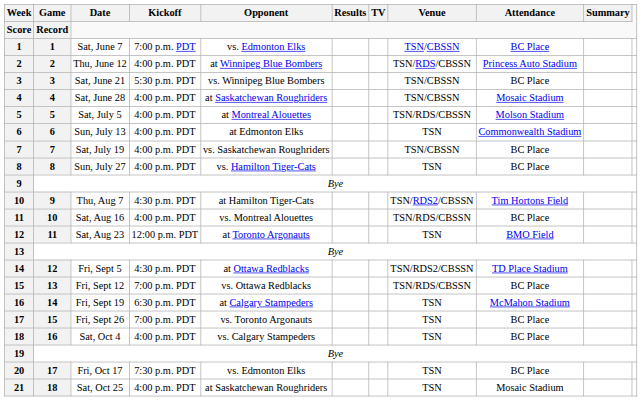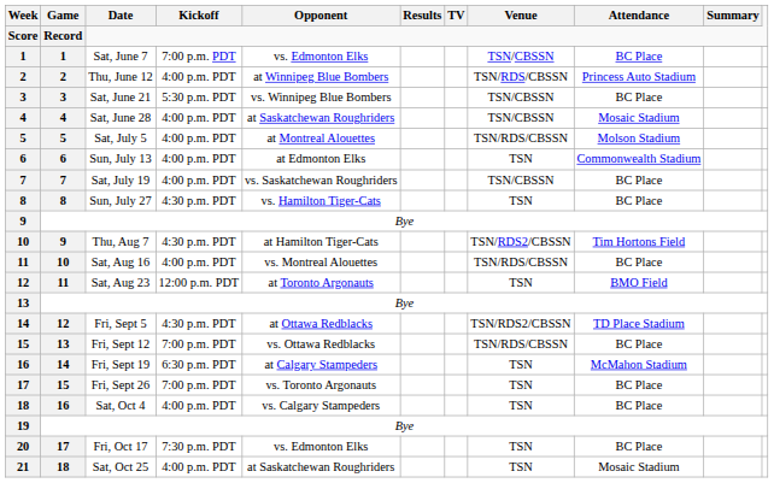Sun, July 27 | Kickoff: 4:00 p.m. PDT -> 4:30 p.m. PDT
